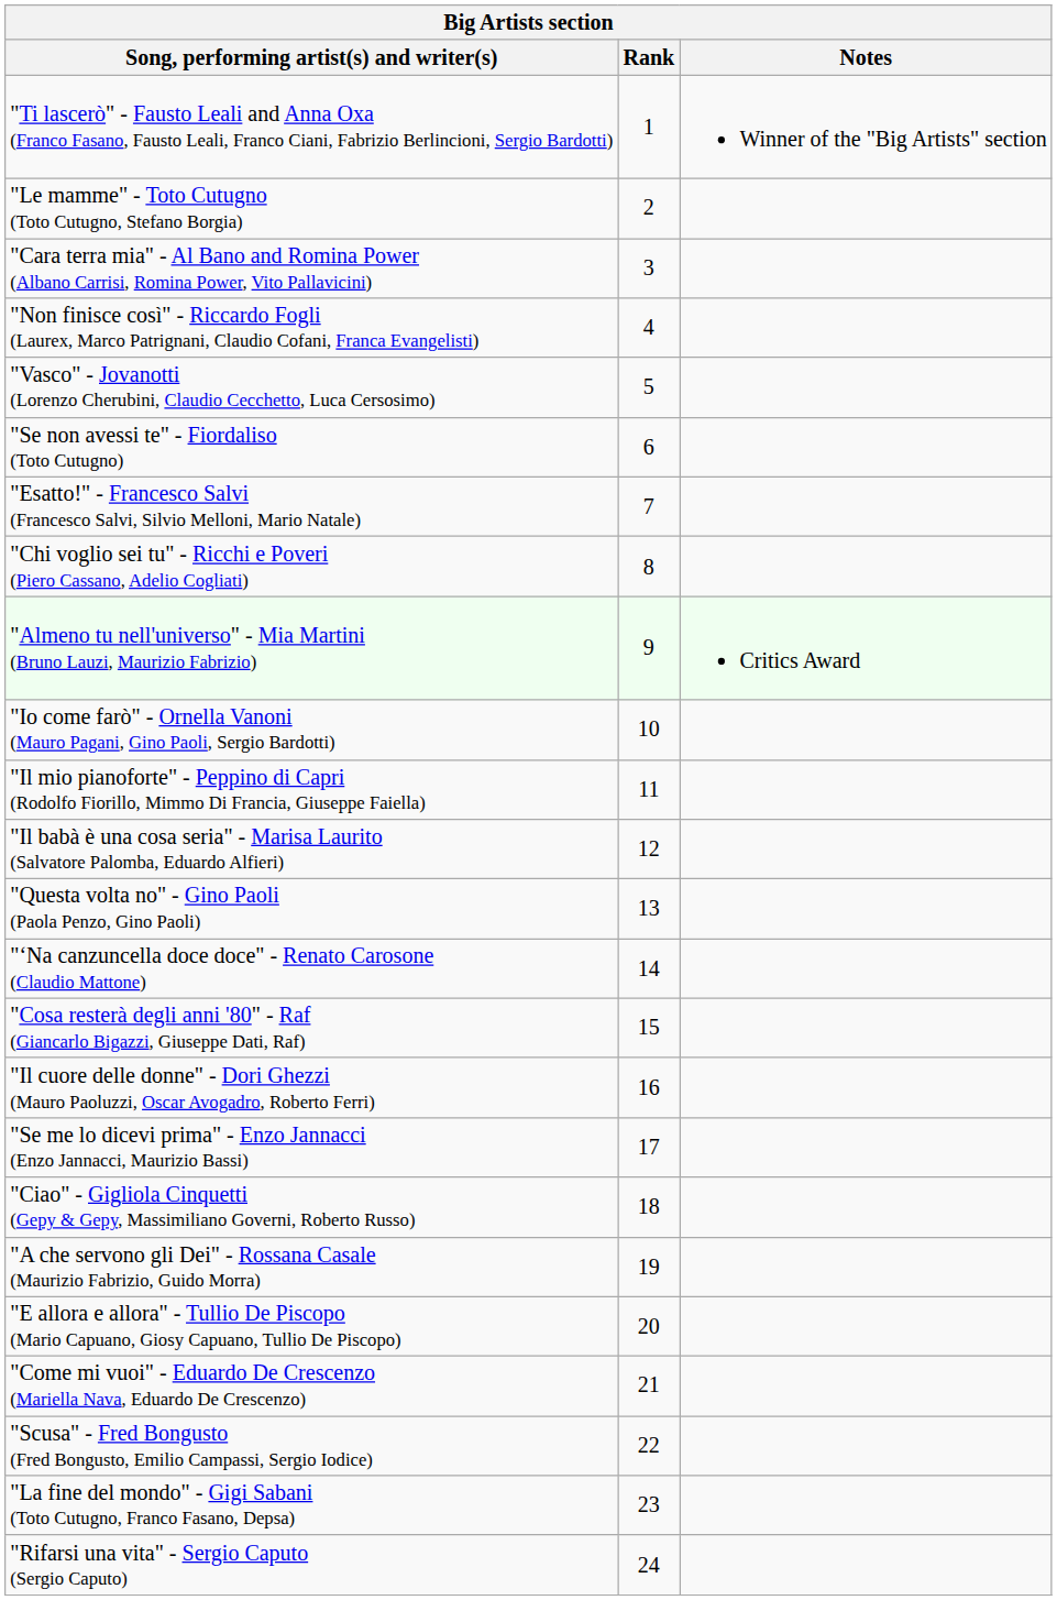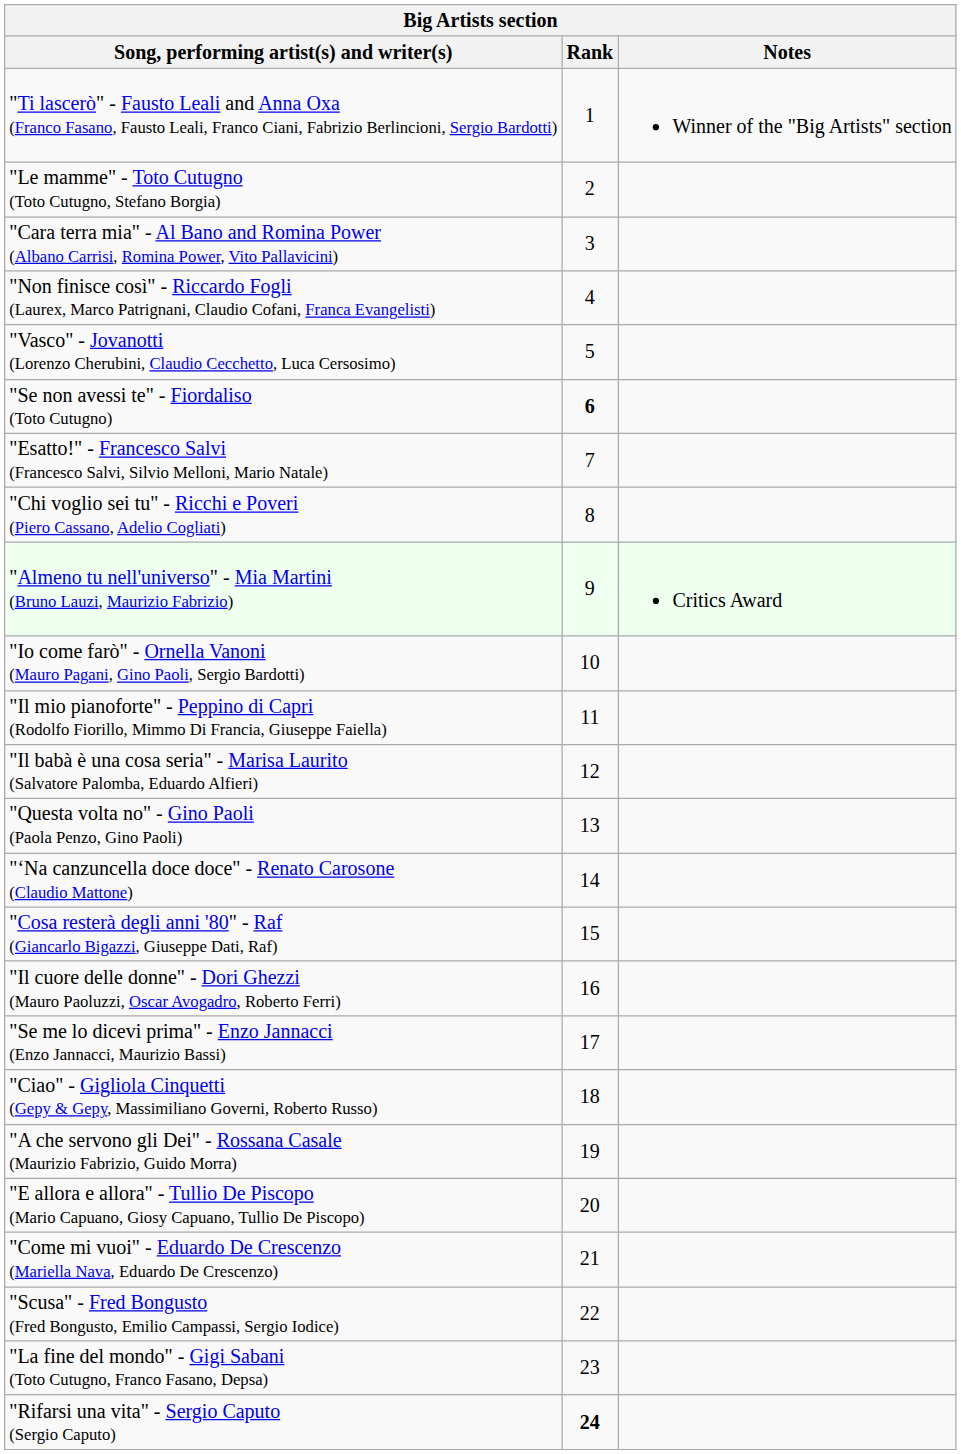"Se non avessi te" - Fiordaliso (Toto Cutugno) | Rank: normal -> bold
"Rifarsi una vita" - Sergio Caputo (Sergio Caputo) | Rank: normal -> bold
